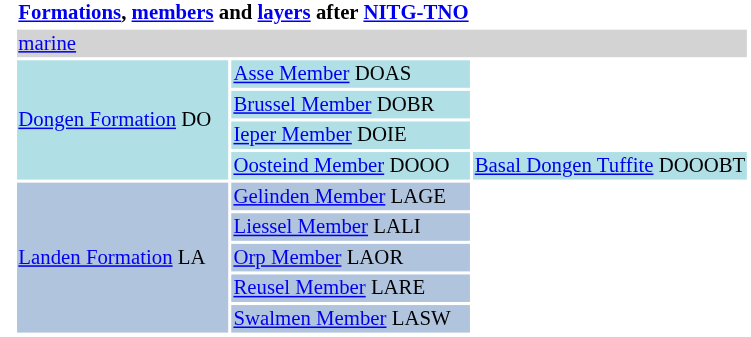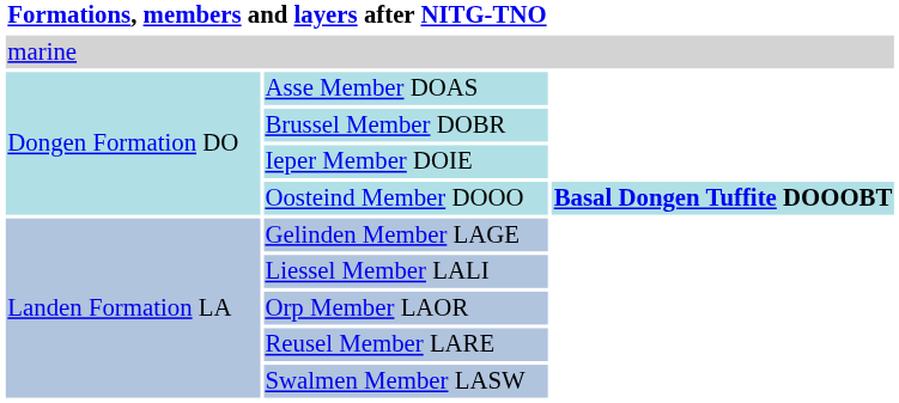Oosteind Member DOOO | column 3: normal -> bold
